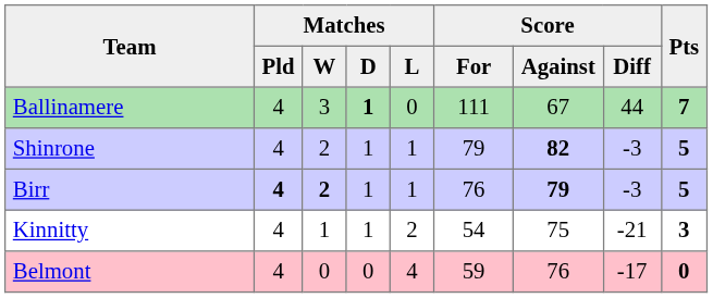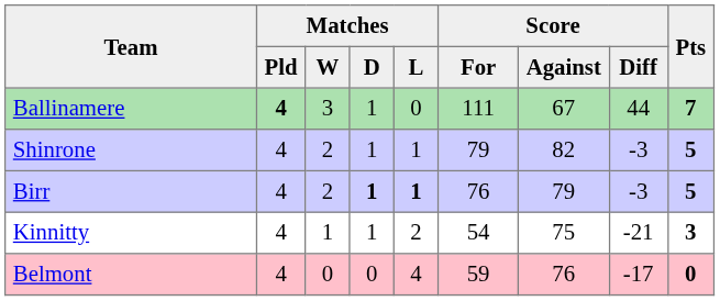Ballinamere | Matches / Pld: normal -> bold
Ballinamere | Matches / D: bold -> normal
Shinrone | Score / Against: bold -> normal
Birr | Matches / Pld: bold -> normal
Birr | Matches / W: bold -> normal
Birr | Matches / D: normal -> bold
Birr | Matches / L: normal -> bold
Birr | Score / Against: bold -> normal
